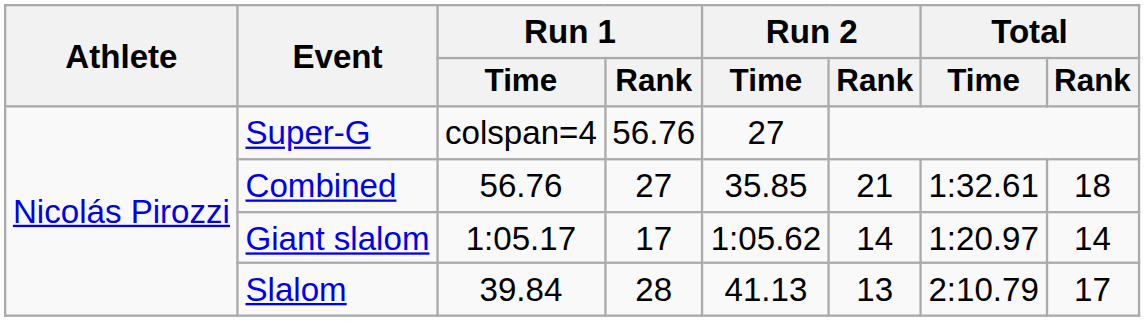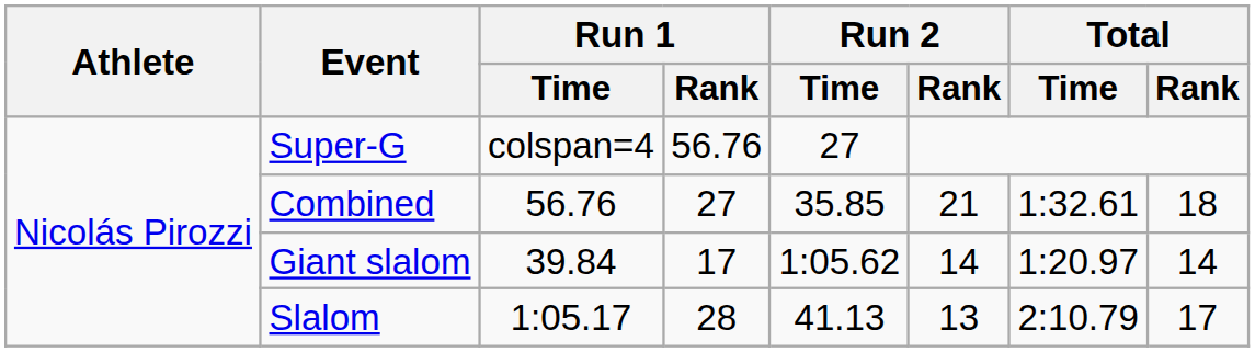Giant slalom | Run 1 / Time: 1:05.17 -> 39.84
Slalom | Run 1 / Time: 39.84 -> 1:05.17
